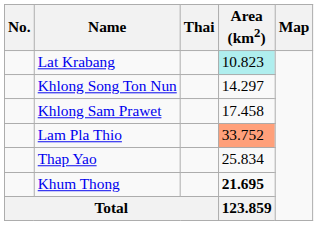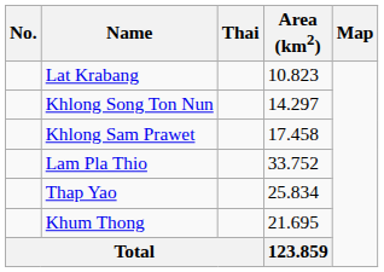Lat Krabang | Area (km2): paleturquoise background -> no background
Lam Pla Thio | Area (km2): lightsalmon background -> no background
Khum Thong | Area (km2): bold -> normal
